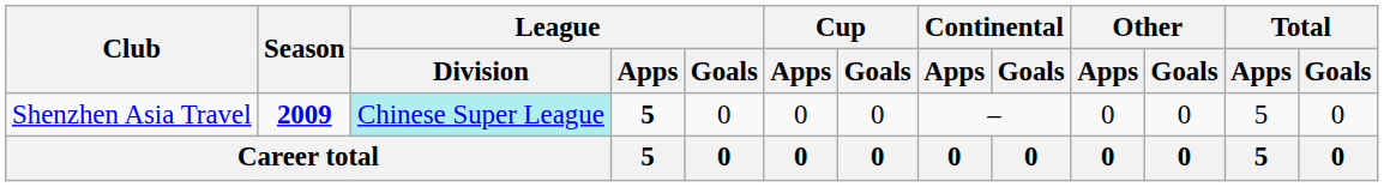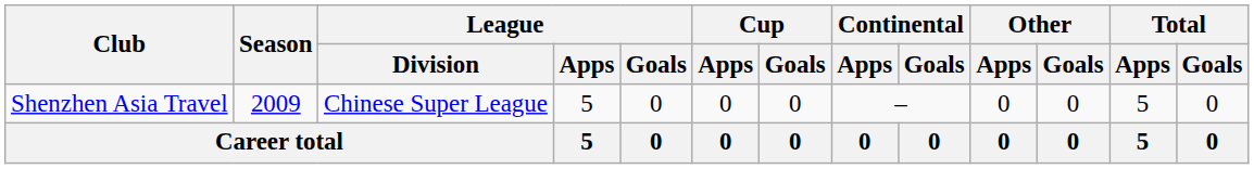Shenzhen Asia Travel | Season: bold -> normal
Shenzhen Asia Travel | League / Division: paleturquoise background -> no background
Shenzhen Asia Travel | League / Apps: bold -> normal
